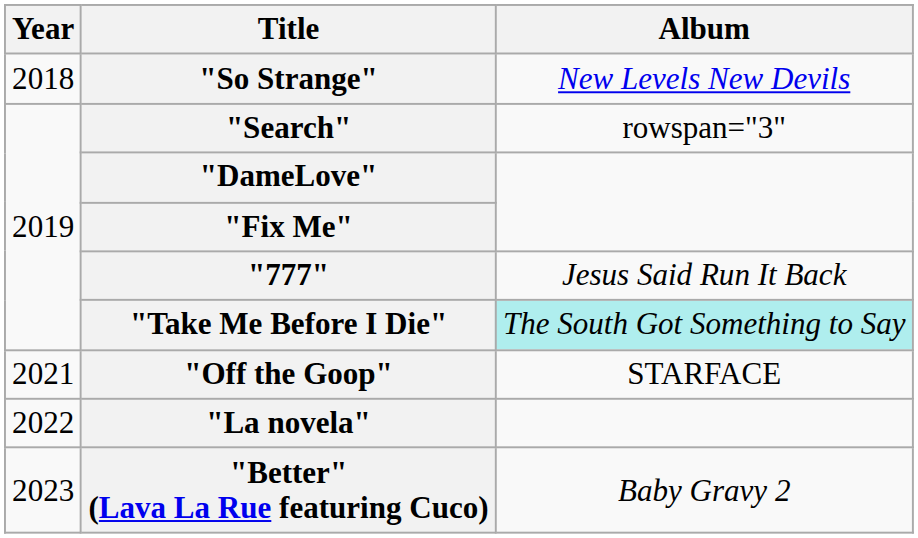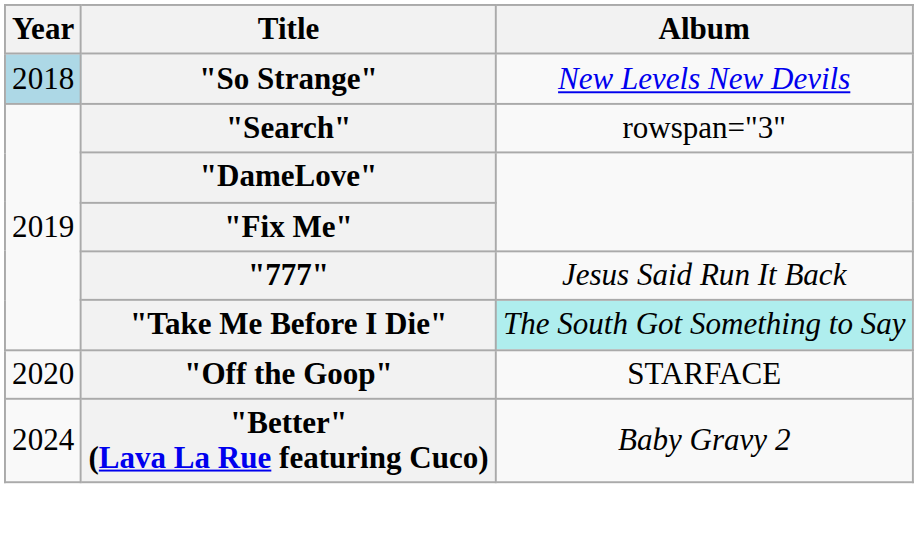"So Strange" | Year: no background -> lightblue background
"Off the Goop" | Year: 2021 -> 2020
- row: 2022 | "La novela"
"Better" (Lava La Rue featuring Cuco) | Year: 2023 -> 2024
